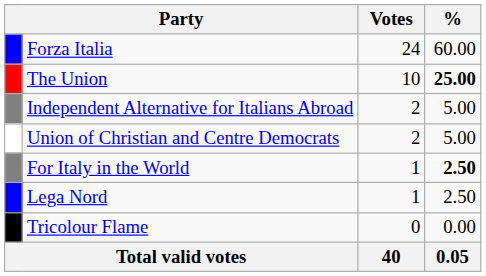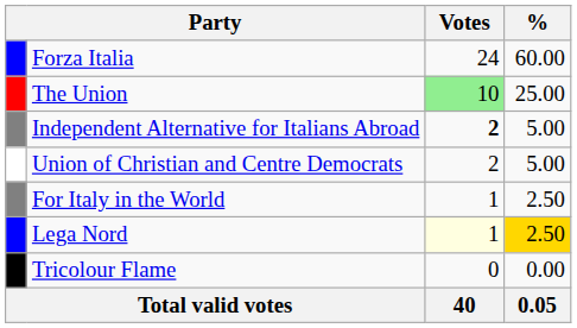The Union | Votes: no background -> lightgreen background
The Union | %: bold -> normal
Independent Alternative for Italians Abroad | Votes: normal -> bold
For Italy in the World | %: bold -> normal
Lega Nord | Votes: no background -> lightyellow background
Lega Nord | %: no background -> gold background
